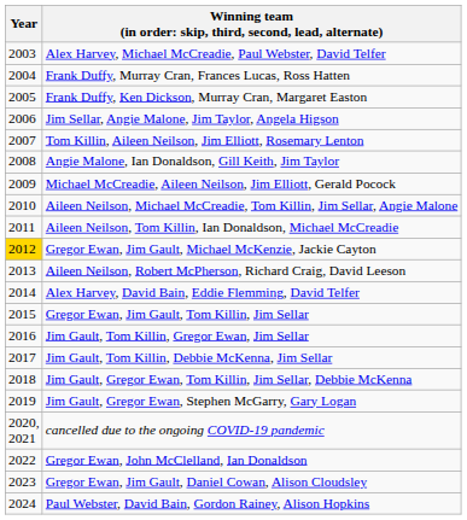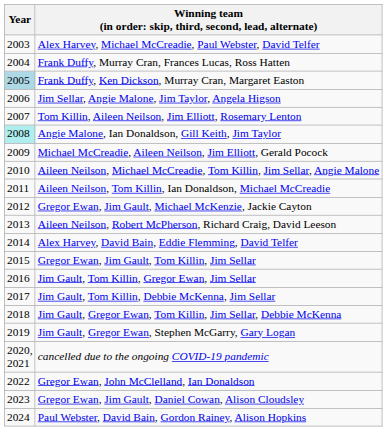Frank Duffy, Ken Dickson, Murray Cran, Margaret Easton | Year: no background -> lightblue background
Angie Malone, Ian Donaldson, Gill Keith, Jim Taylor | Year: no background -> paleturquoise background
Gregor Ewan, Jim Gault, Michael McKenzie, Jackie Cayton | Year: gold background -> no background
